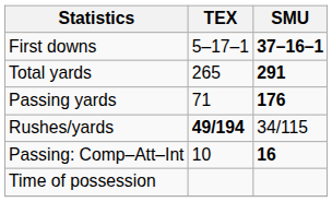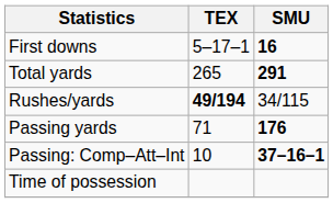First downs | SMU: 37–16–1 -> 16
rows swapped: Rushes/yards <-> Passing yards
Passing: Comp–Att–Int | SMU: 16 -> 37–16–1
